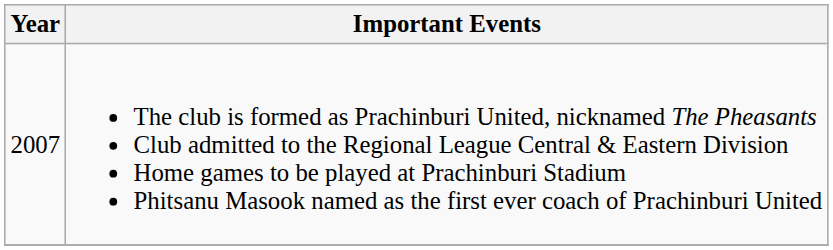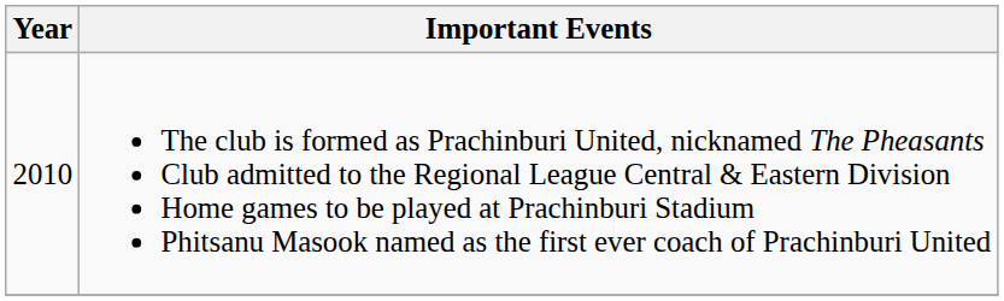row 2 | Year: 2007 -> 2010
